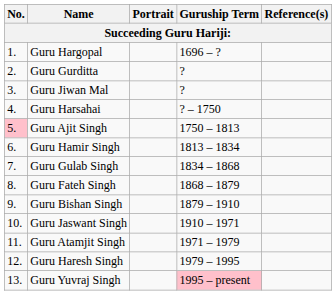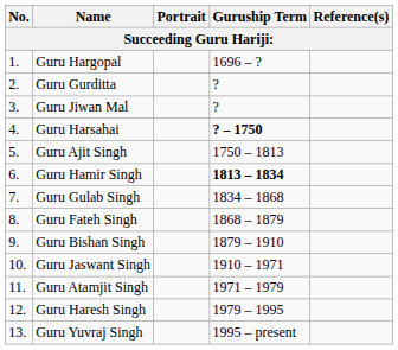Guru Harsahai | Guruship Term: normal -> bold
Guru Ajit Singh | No.: pink background -> no background
Guru Hamir Singh | Guruship Term: normal -> bold
Guru Yuvraj Singh | Guruship Term: pink background -> no background
